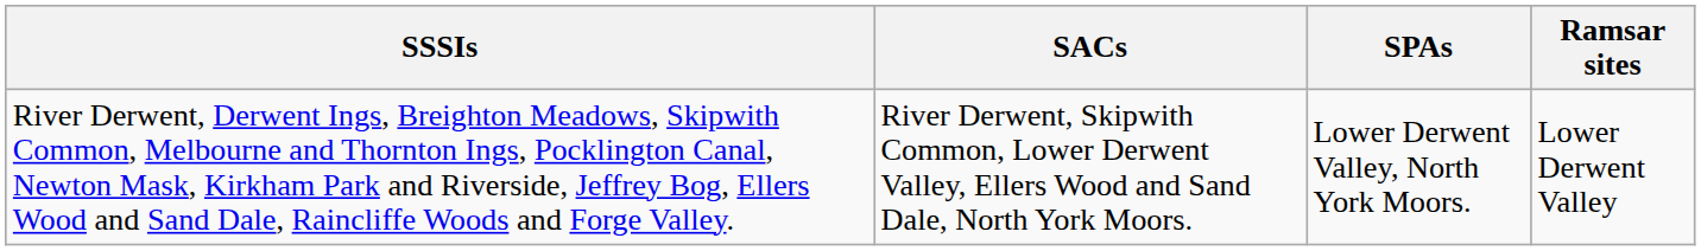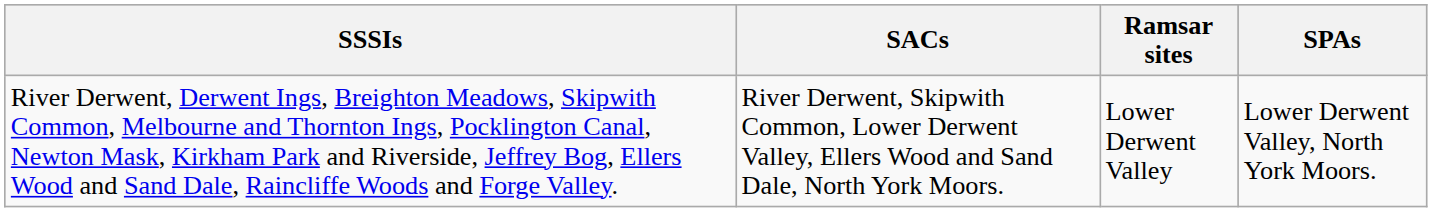columns swapped: SPAs <-> Ramsar sites
